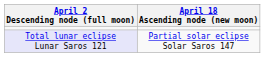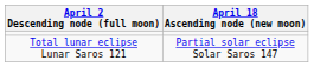row 3 | April 2 Descending node (full moon): lavender background -> no background
